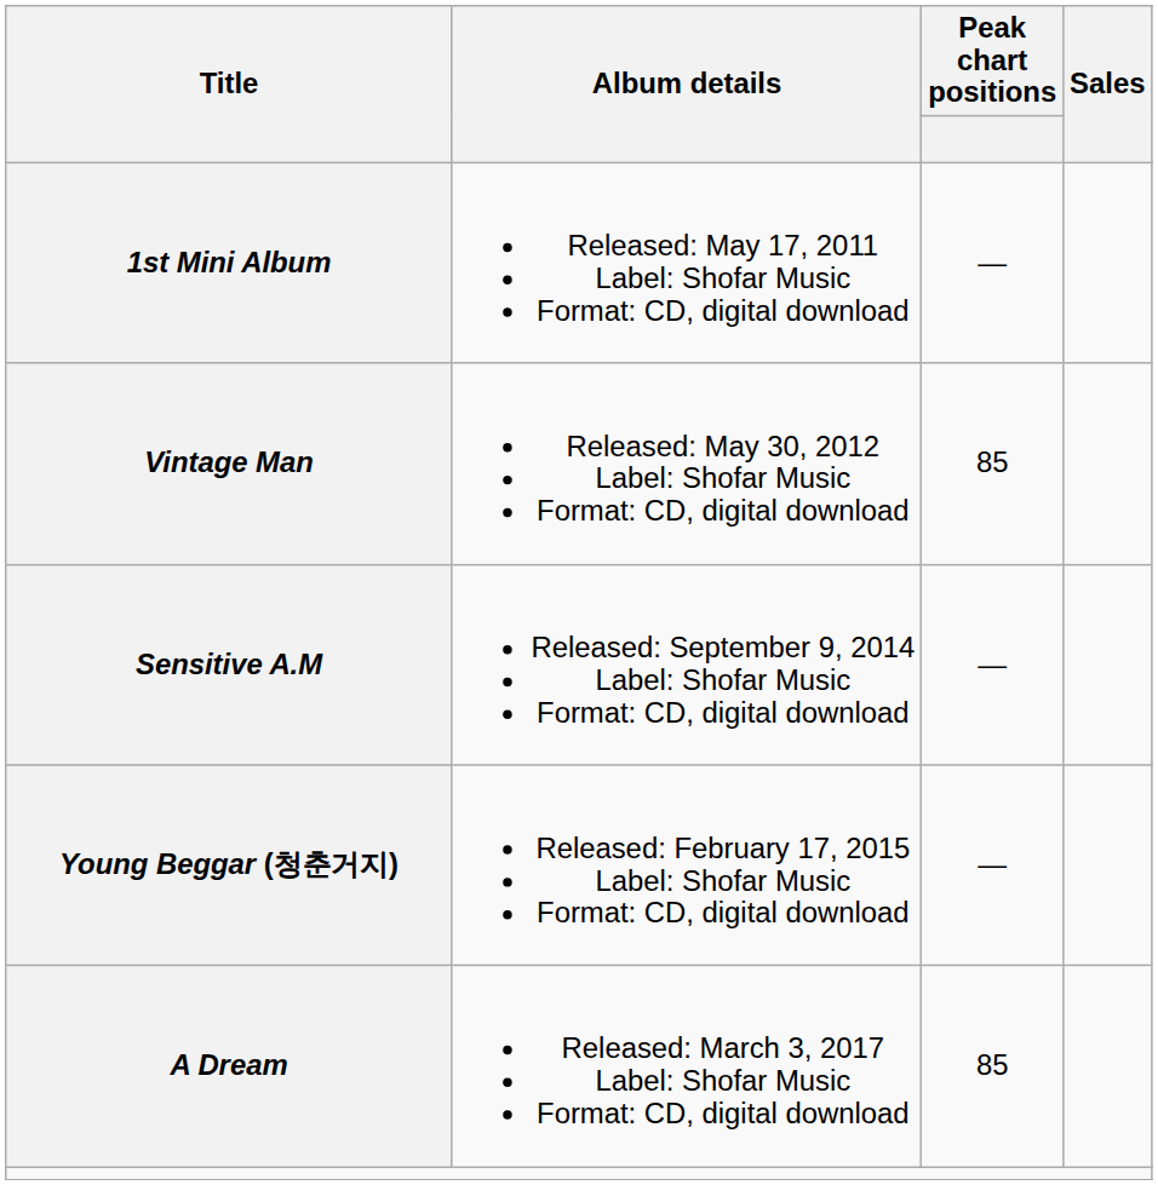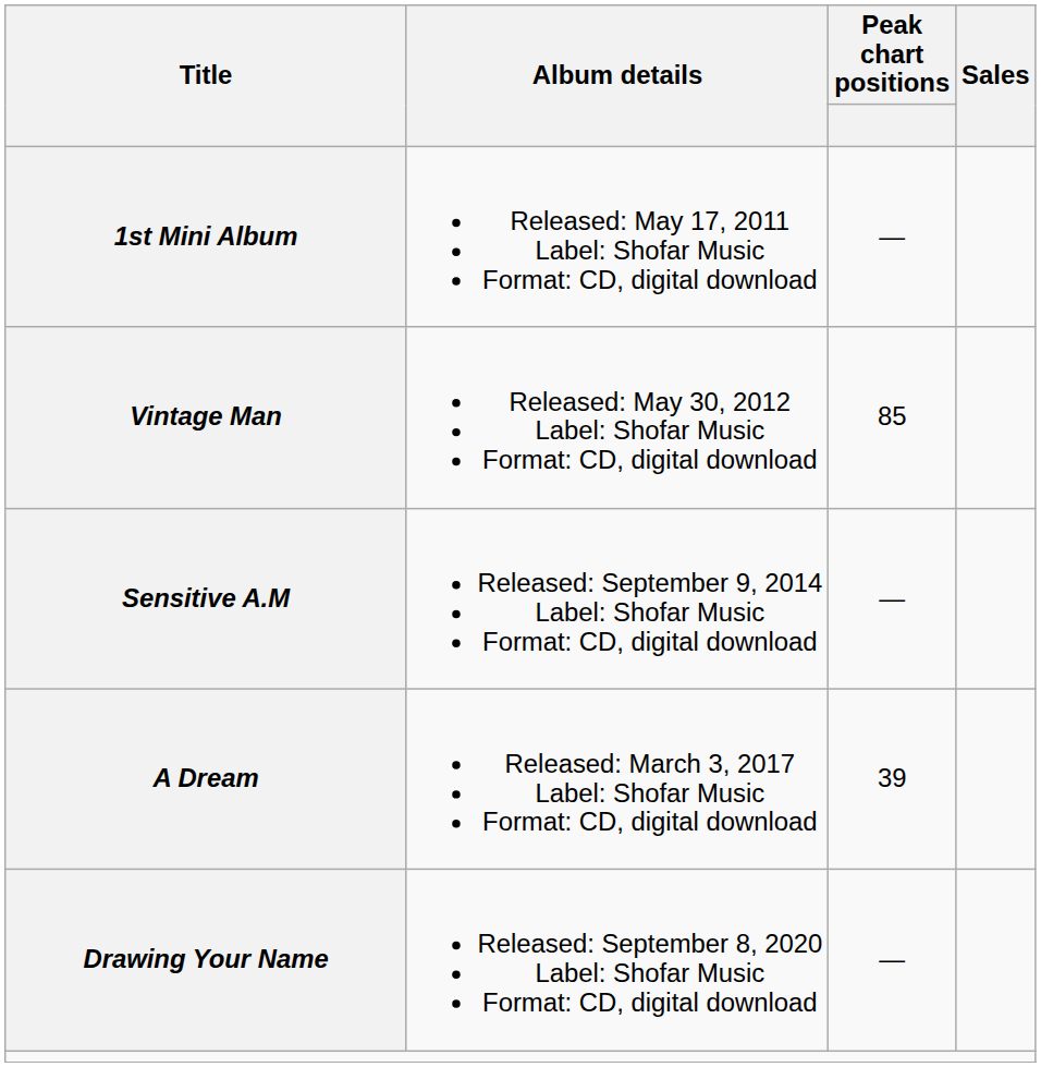- row: Young Beggar (청춘거지) | Released: February 17, 2015 Label: Shofar Music Format: CD, digital download | —
A Dream | Peak chart positions: 85 -> 39
+ row: Drawing Your Name | Released: September 8, 2020 Label: Shofar Music Format: CD, digital download | —
